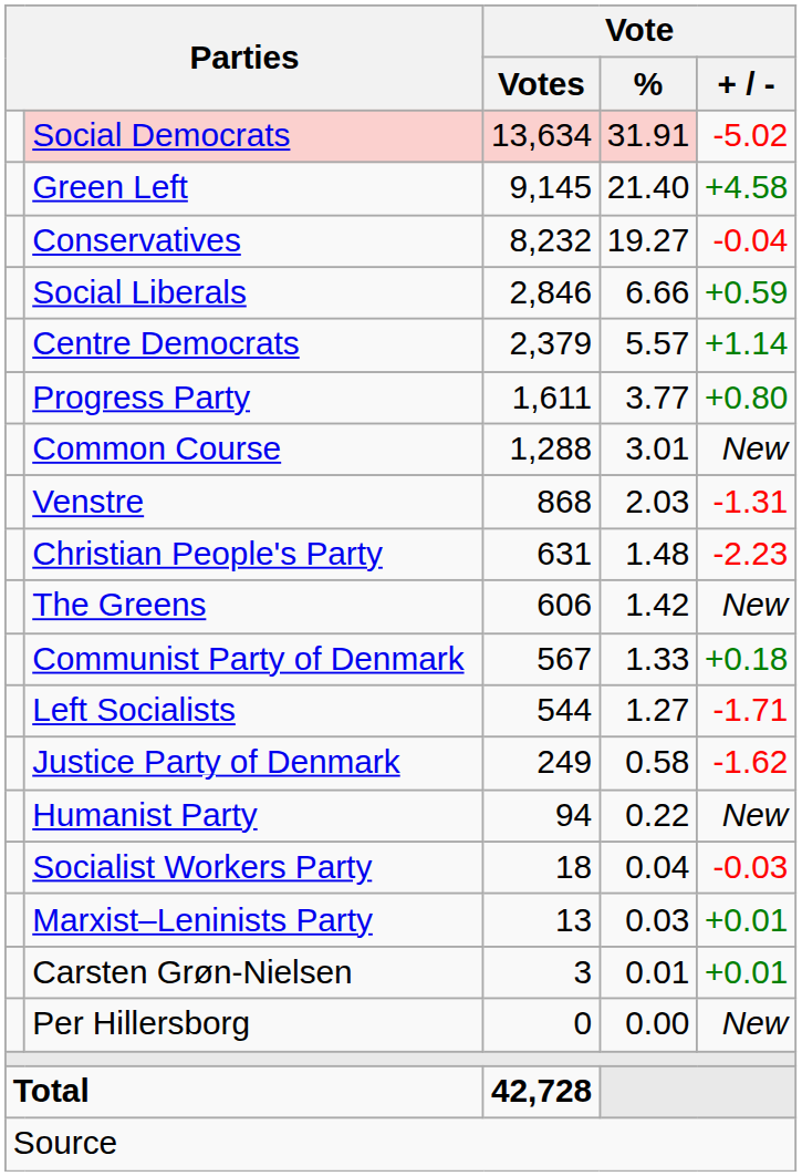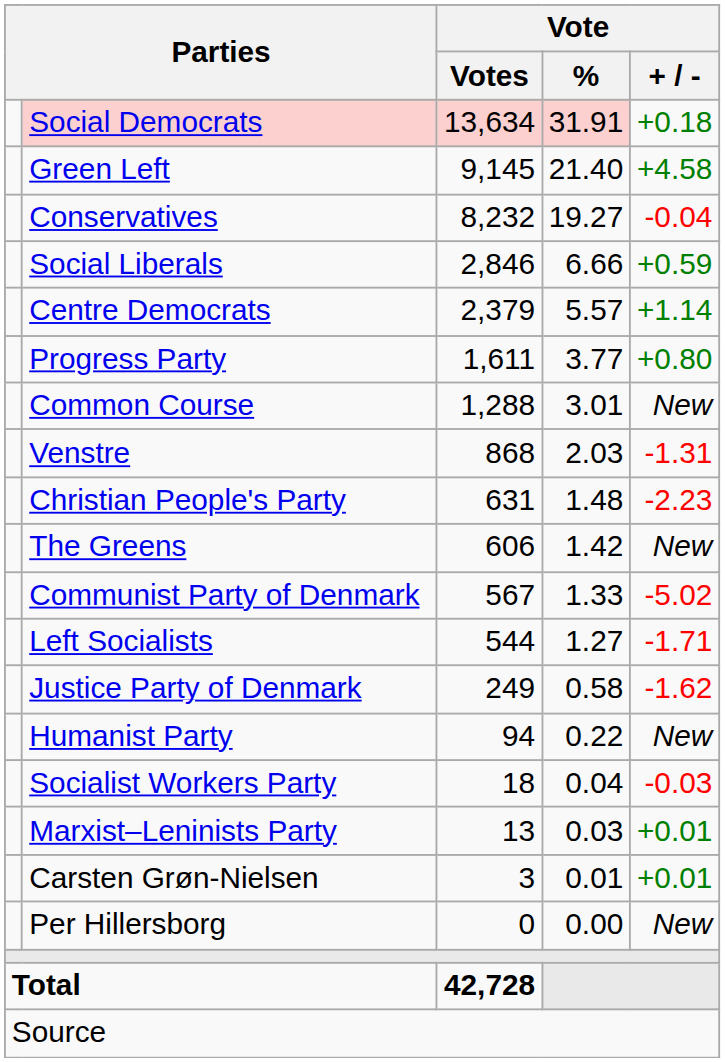Social Democrats | Vote / + / -: -5.02 -> +0.18
Communist Party of Denmark | Vote / + / -: +0.18 -> -5.02
